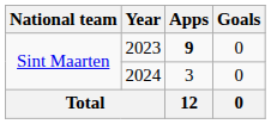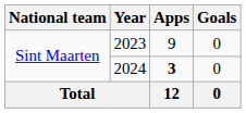2023 | Apps: bold -> normal
2024 | Apps: normal -> bold
